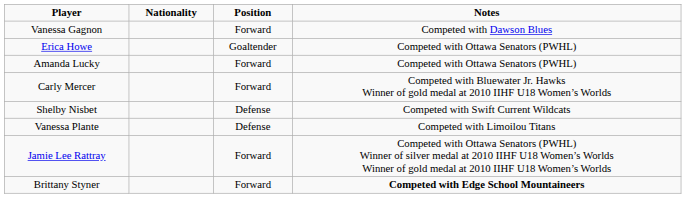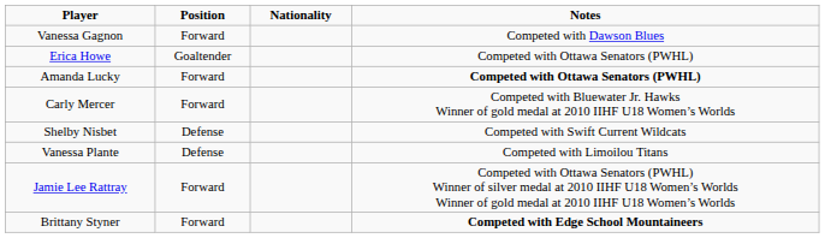columns swapped: Position <-> Nationality
Amanda Lucky | Notes: normal -> bold
